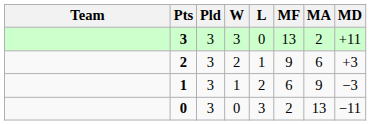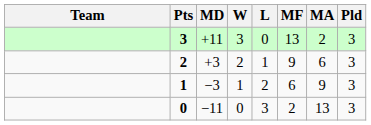columns swapped: Pld <-> MD
